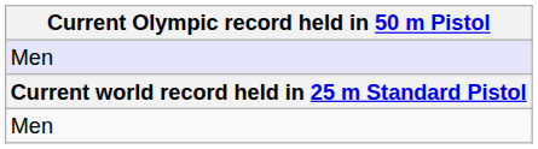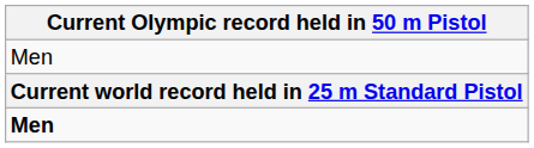row 2 | column 1: lavender background -> no background
row 4 | column 1: normal -> bold
